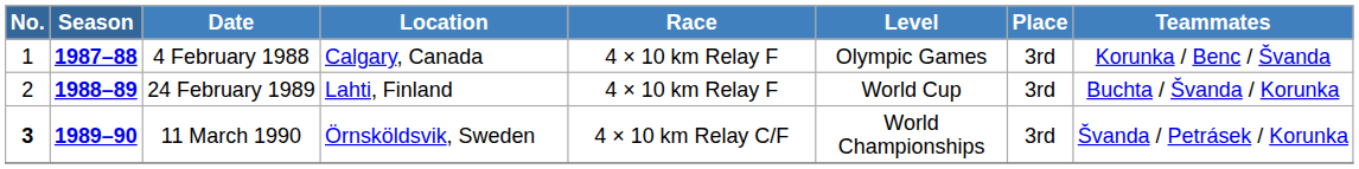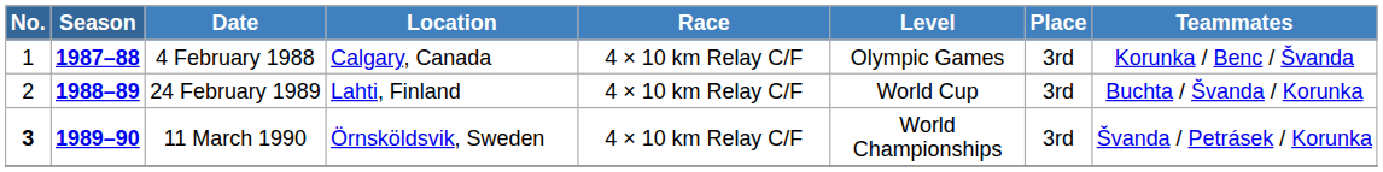4 February 1988 | Race: 4 × 10 km Relay F -> 4 × 10 km Relay C/F
24 February 1989 | Race: 4 × 10 km Relay F -> 4 × 10 km Relay C/F
